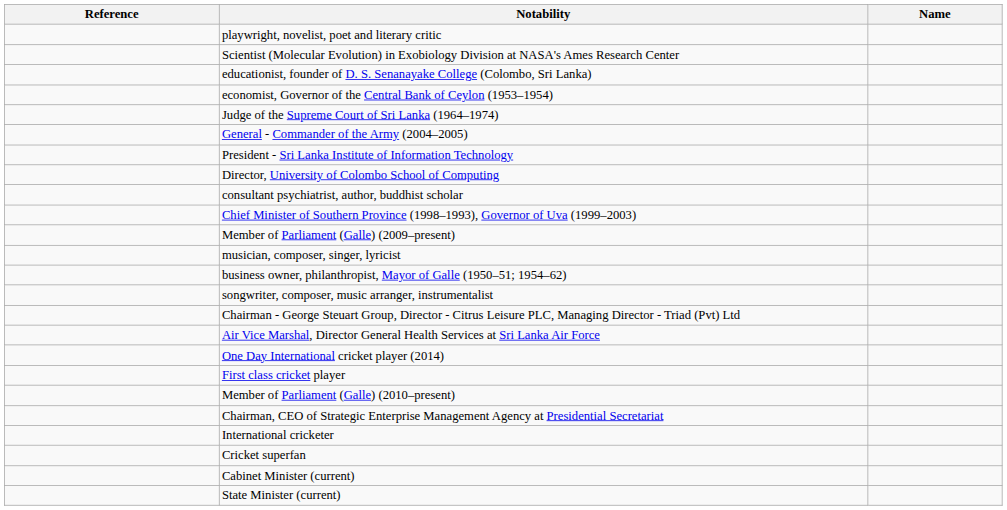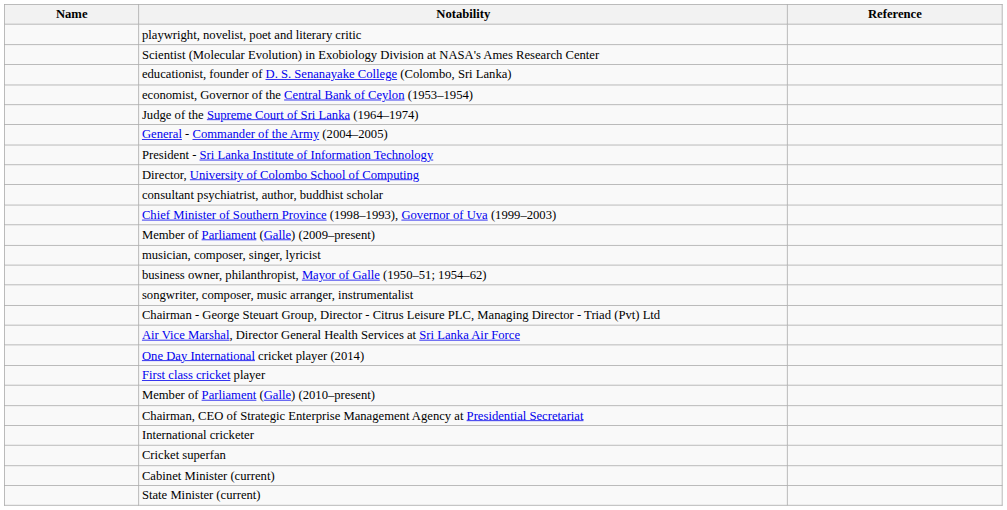columns swapped: Name <-> Reference
